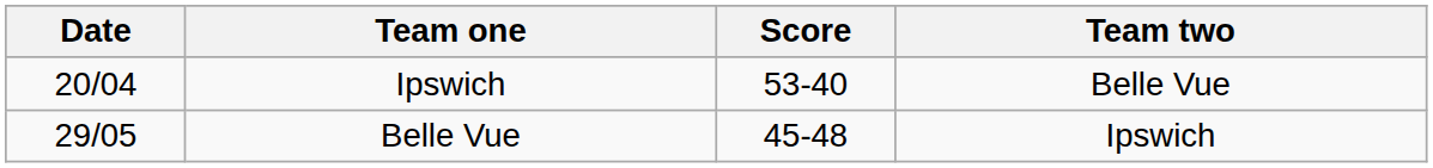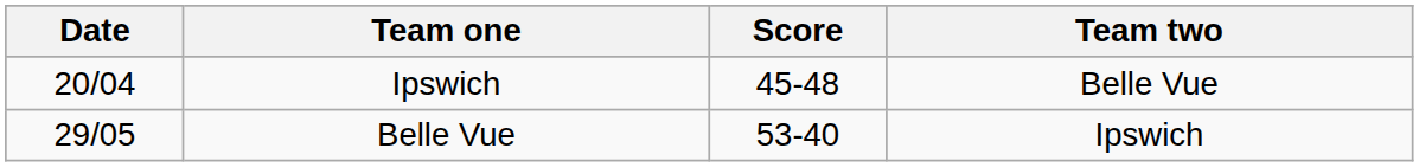row 2 | Score: 53-40 -> 45-48
row 3 | Score: 45-48 -> 53-40
